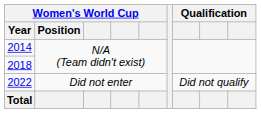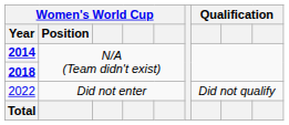2014 | Women's World Cup / Year: normal -> bold
2018 | Women's World Cup / Year: normal -> bold
